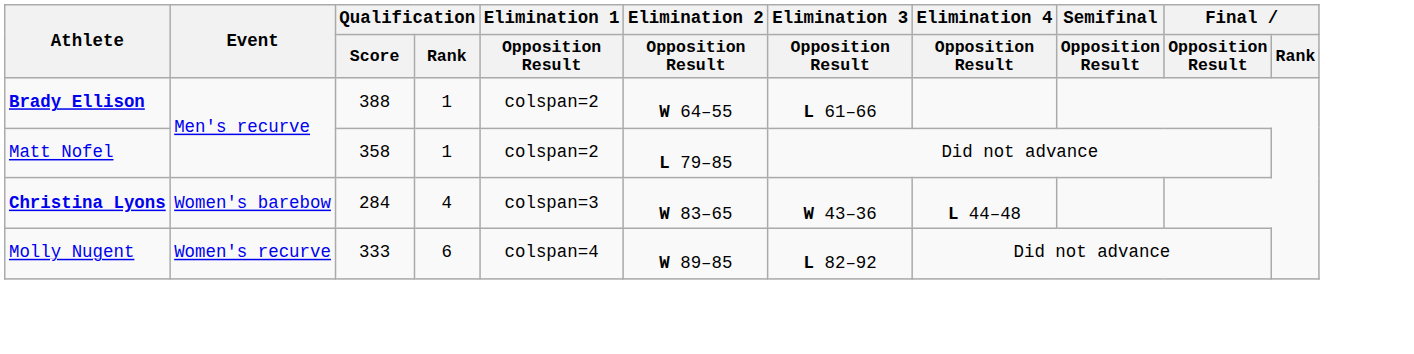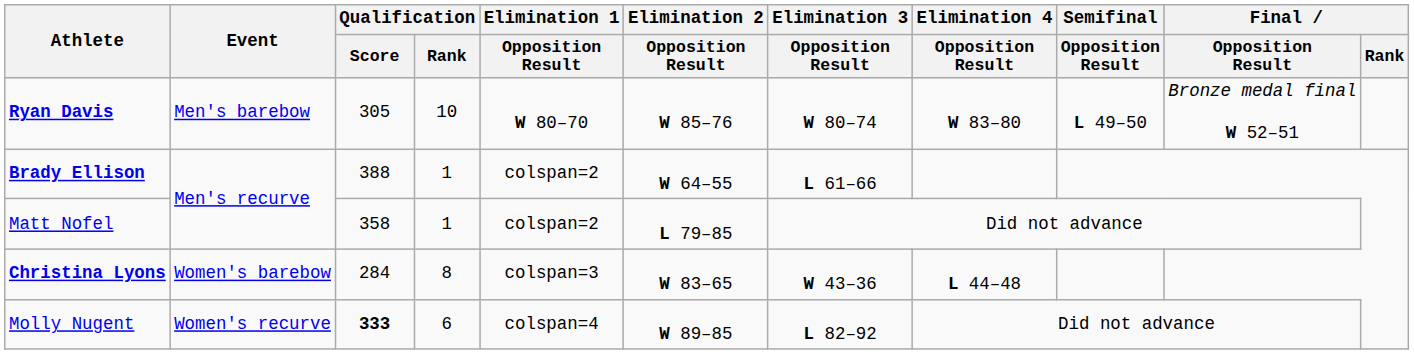+ row: Ryan Davis | Men's barebow | 305 | 10 | W 80–70 | W 85–76 | W 80–74 | W 83–80 | L 49–50 | Bronze medal final W 52–51
Christina Lyons | Qualification / Rank: 4 -> 8
Molly Nugent | Qualification / Score: normal -> bold
